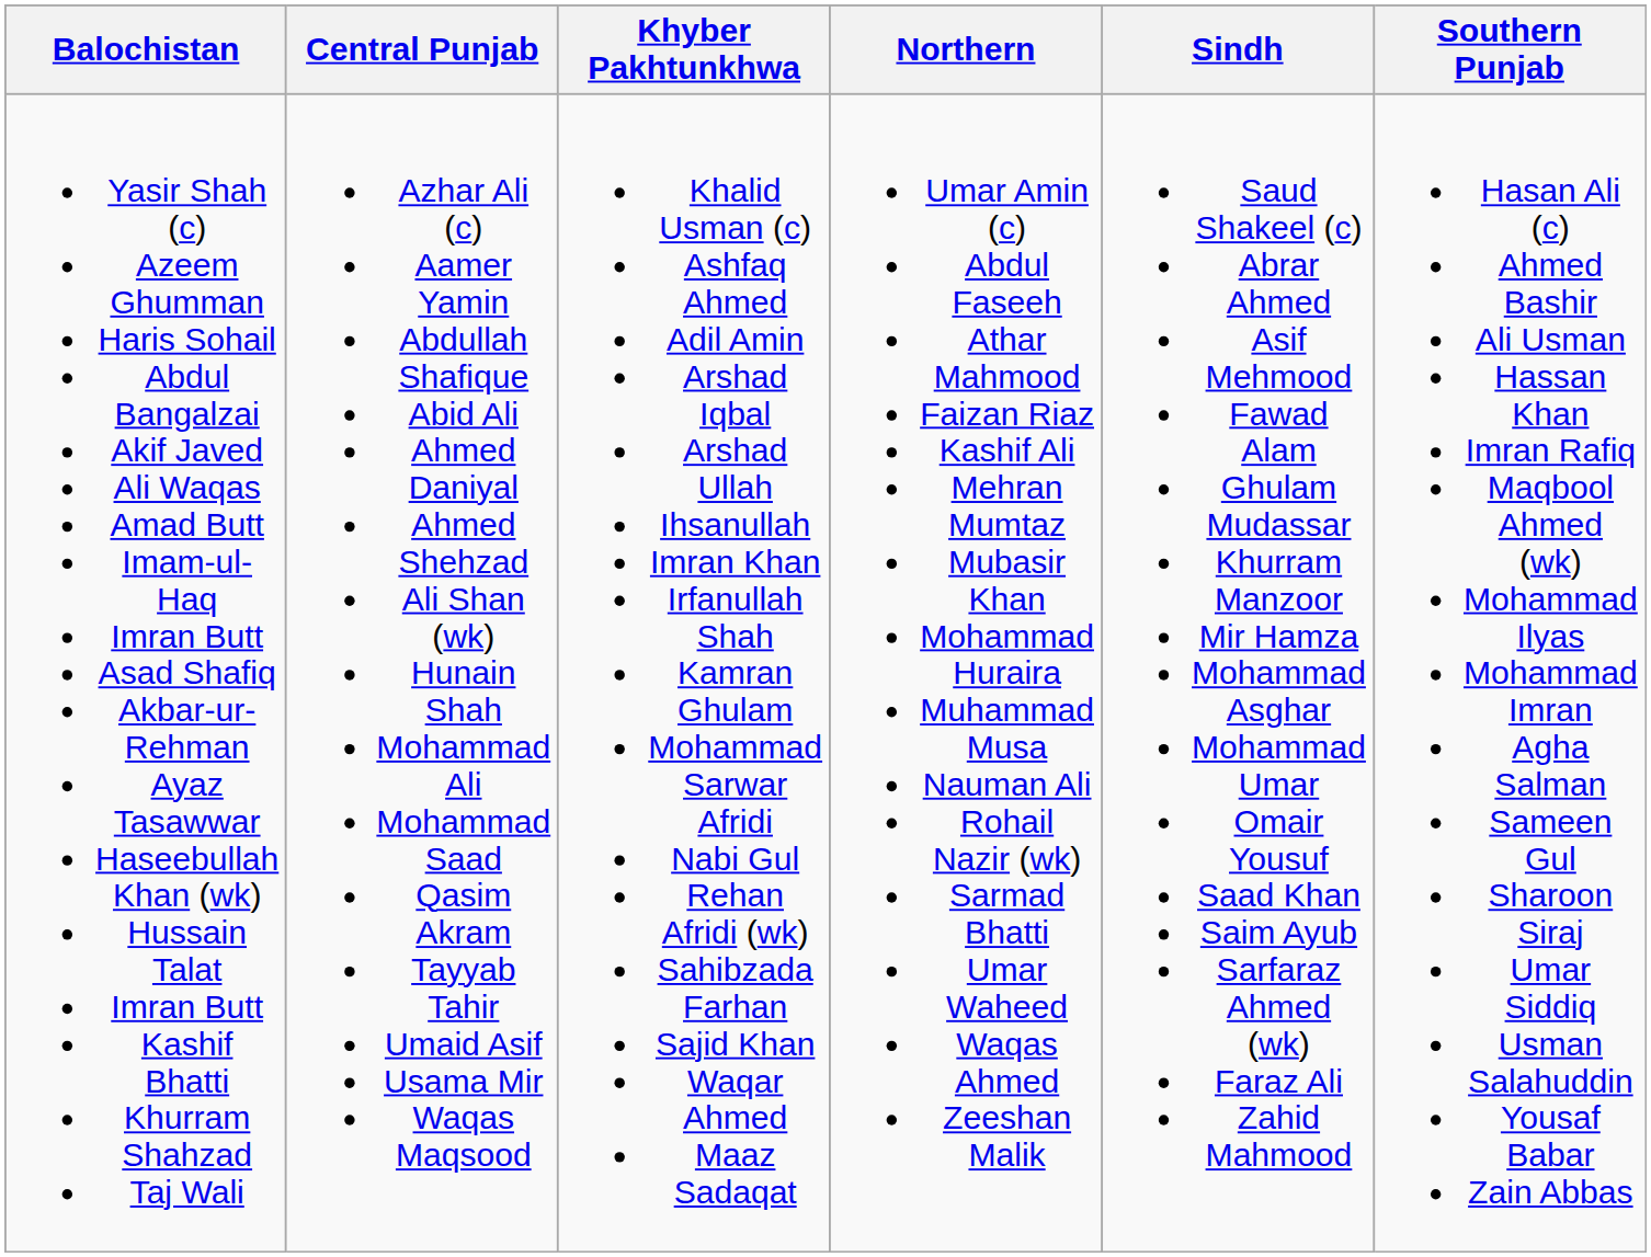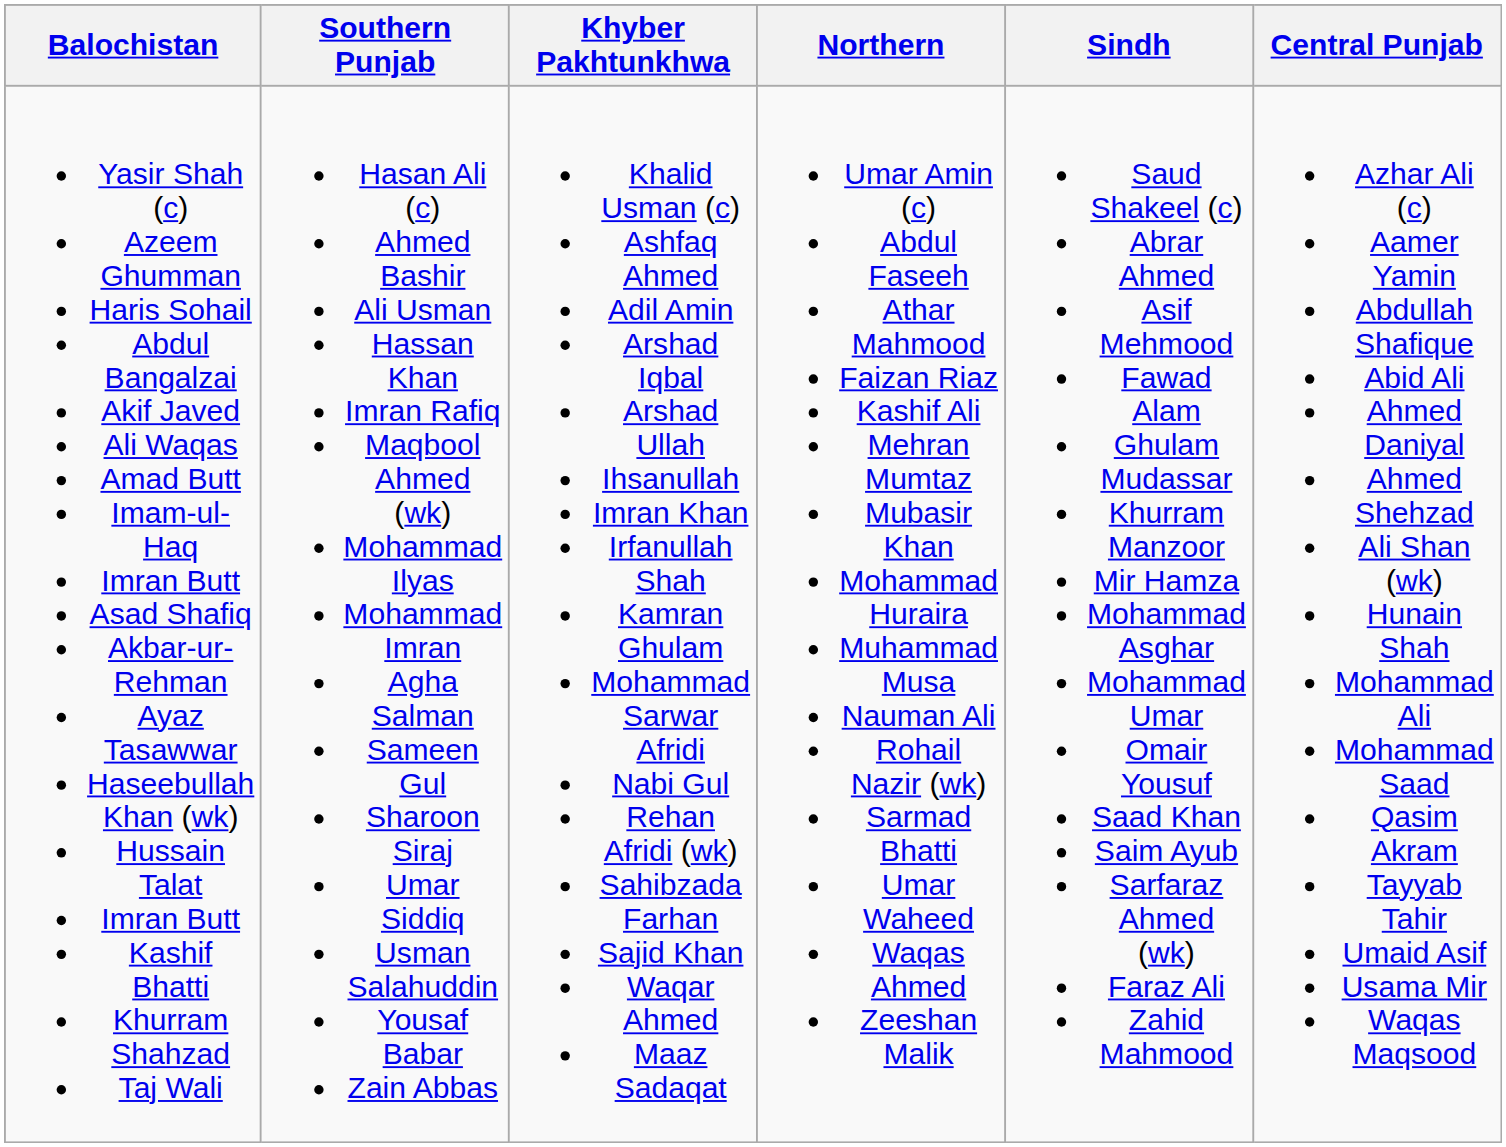columns swapped: Central Punjab <-> Southern Punjab
